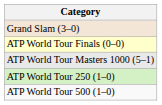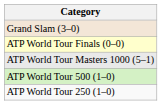row 5 | column 1: ATP World Tour 250 (1–0) -> ATP World Tour 500 (1–0)
row 6 | column 1: ATP World Tour 500 (1–0) -> ATP World Tour 250 (1–0)
